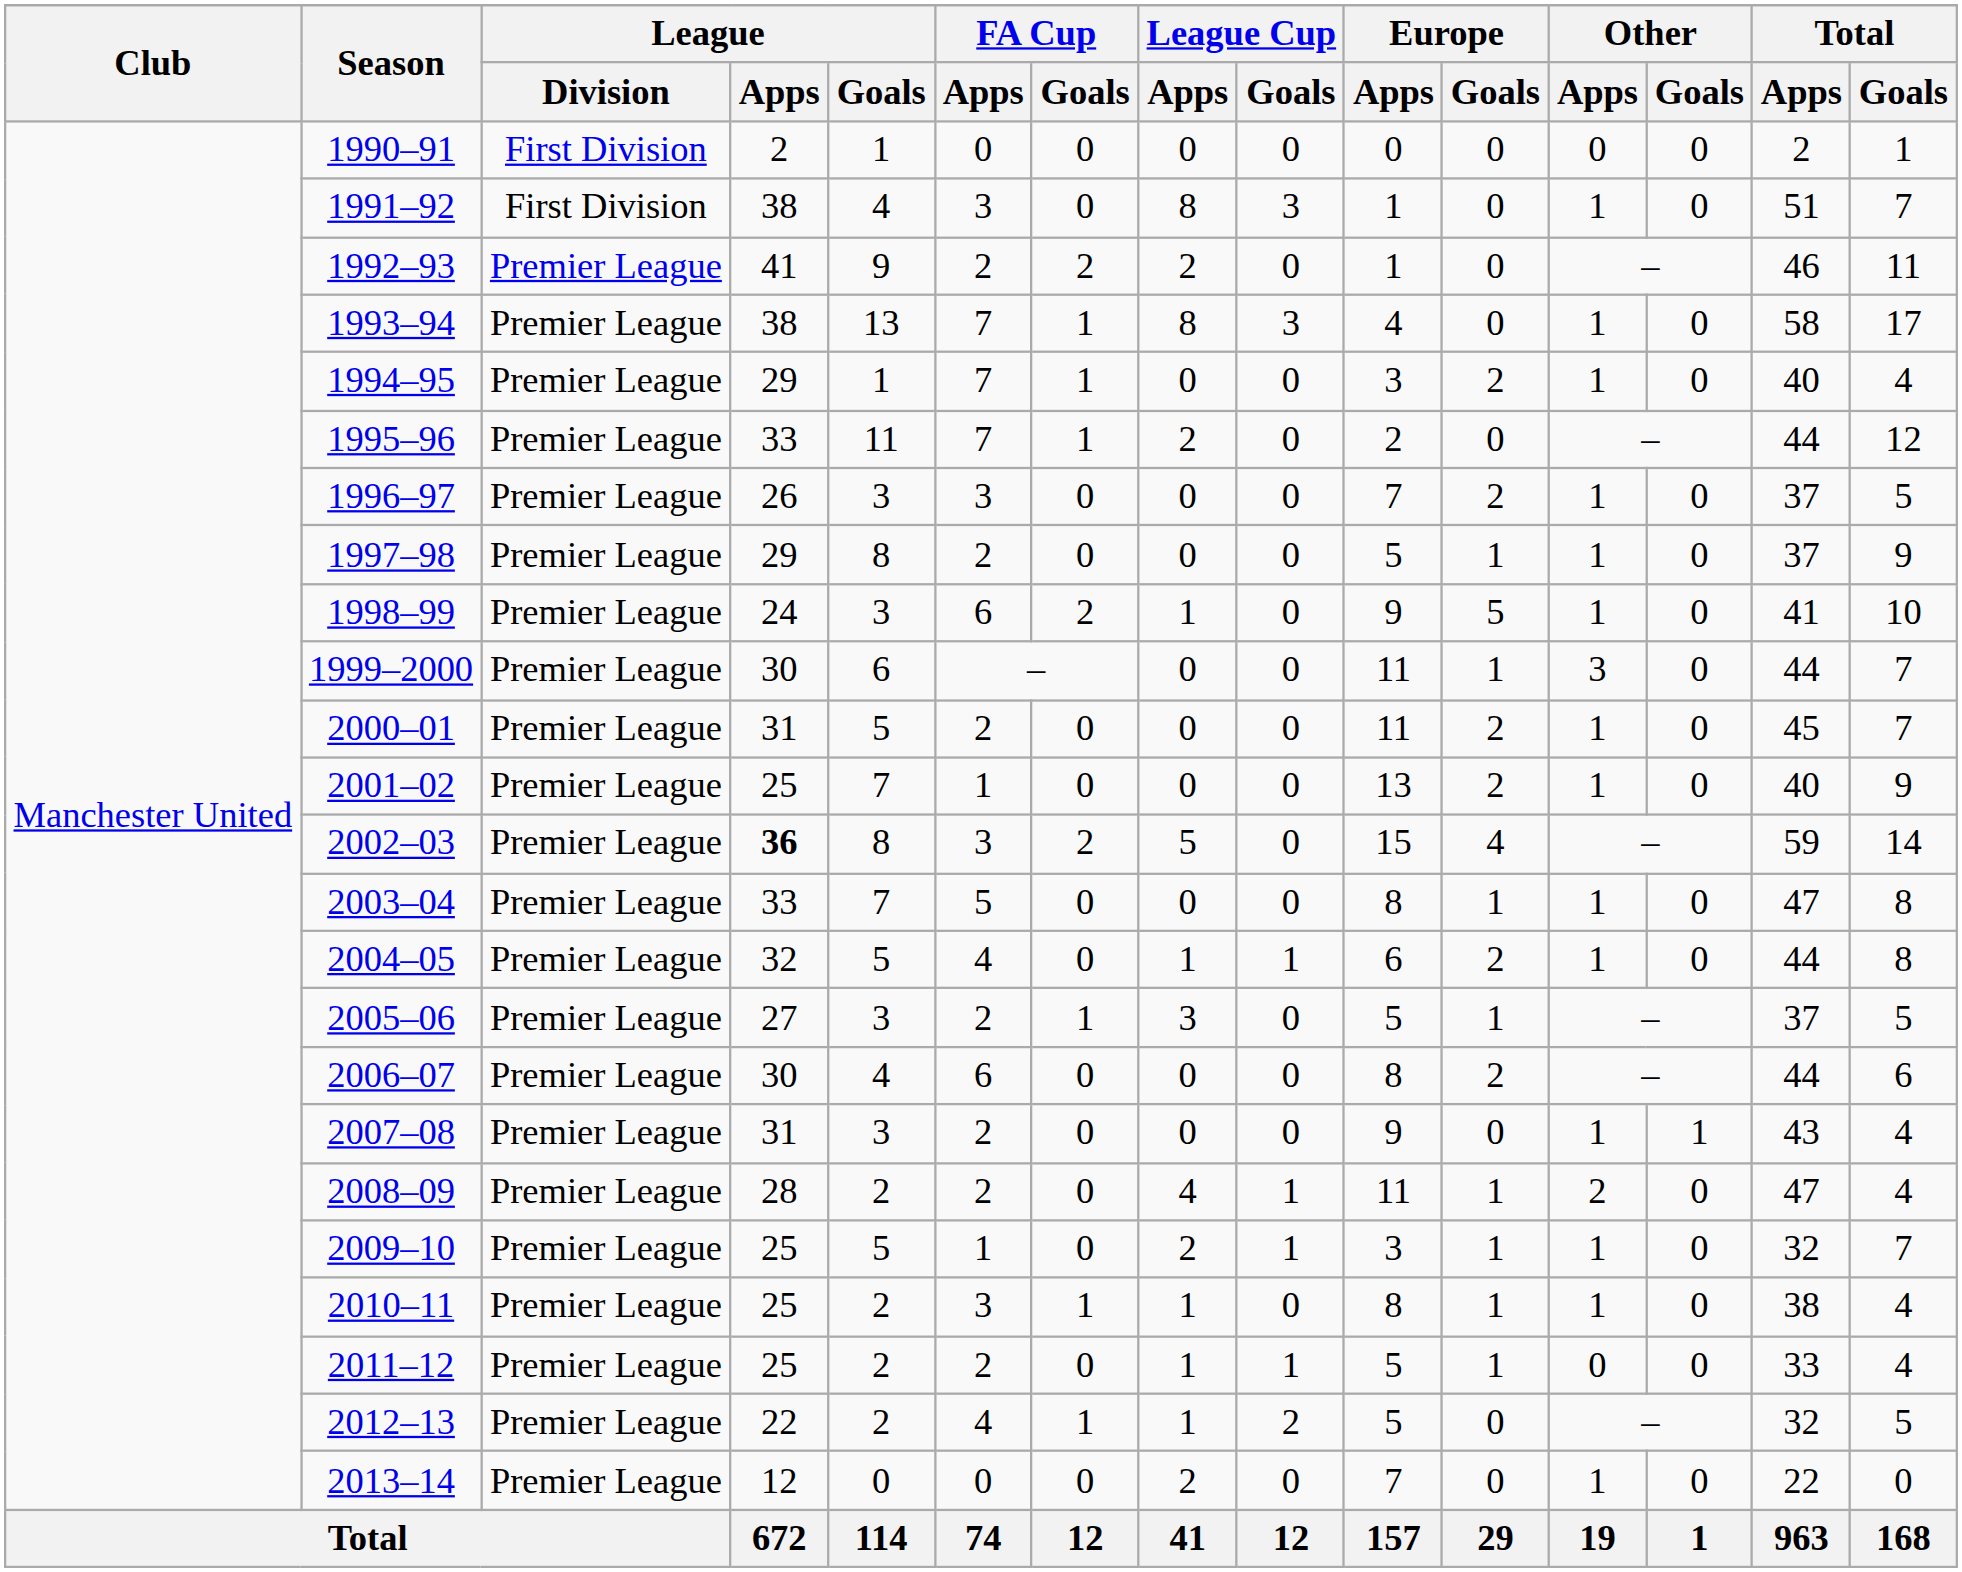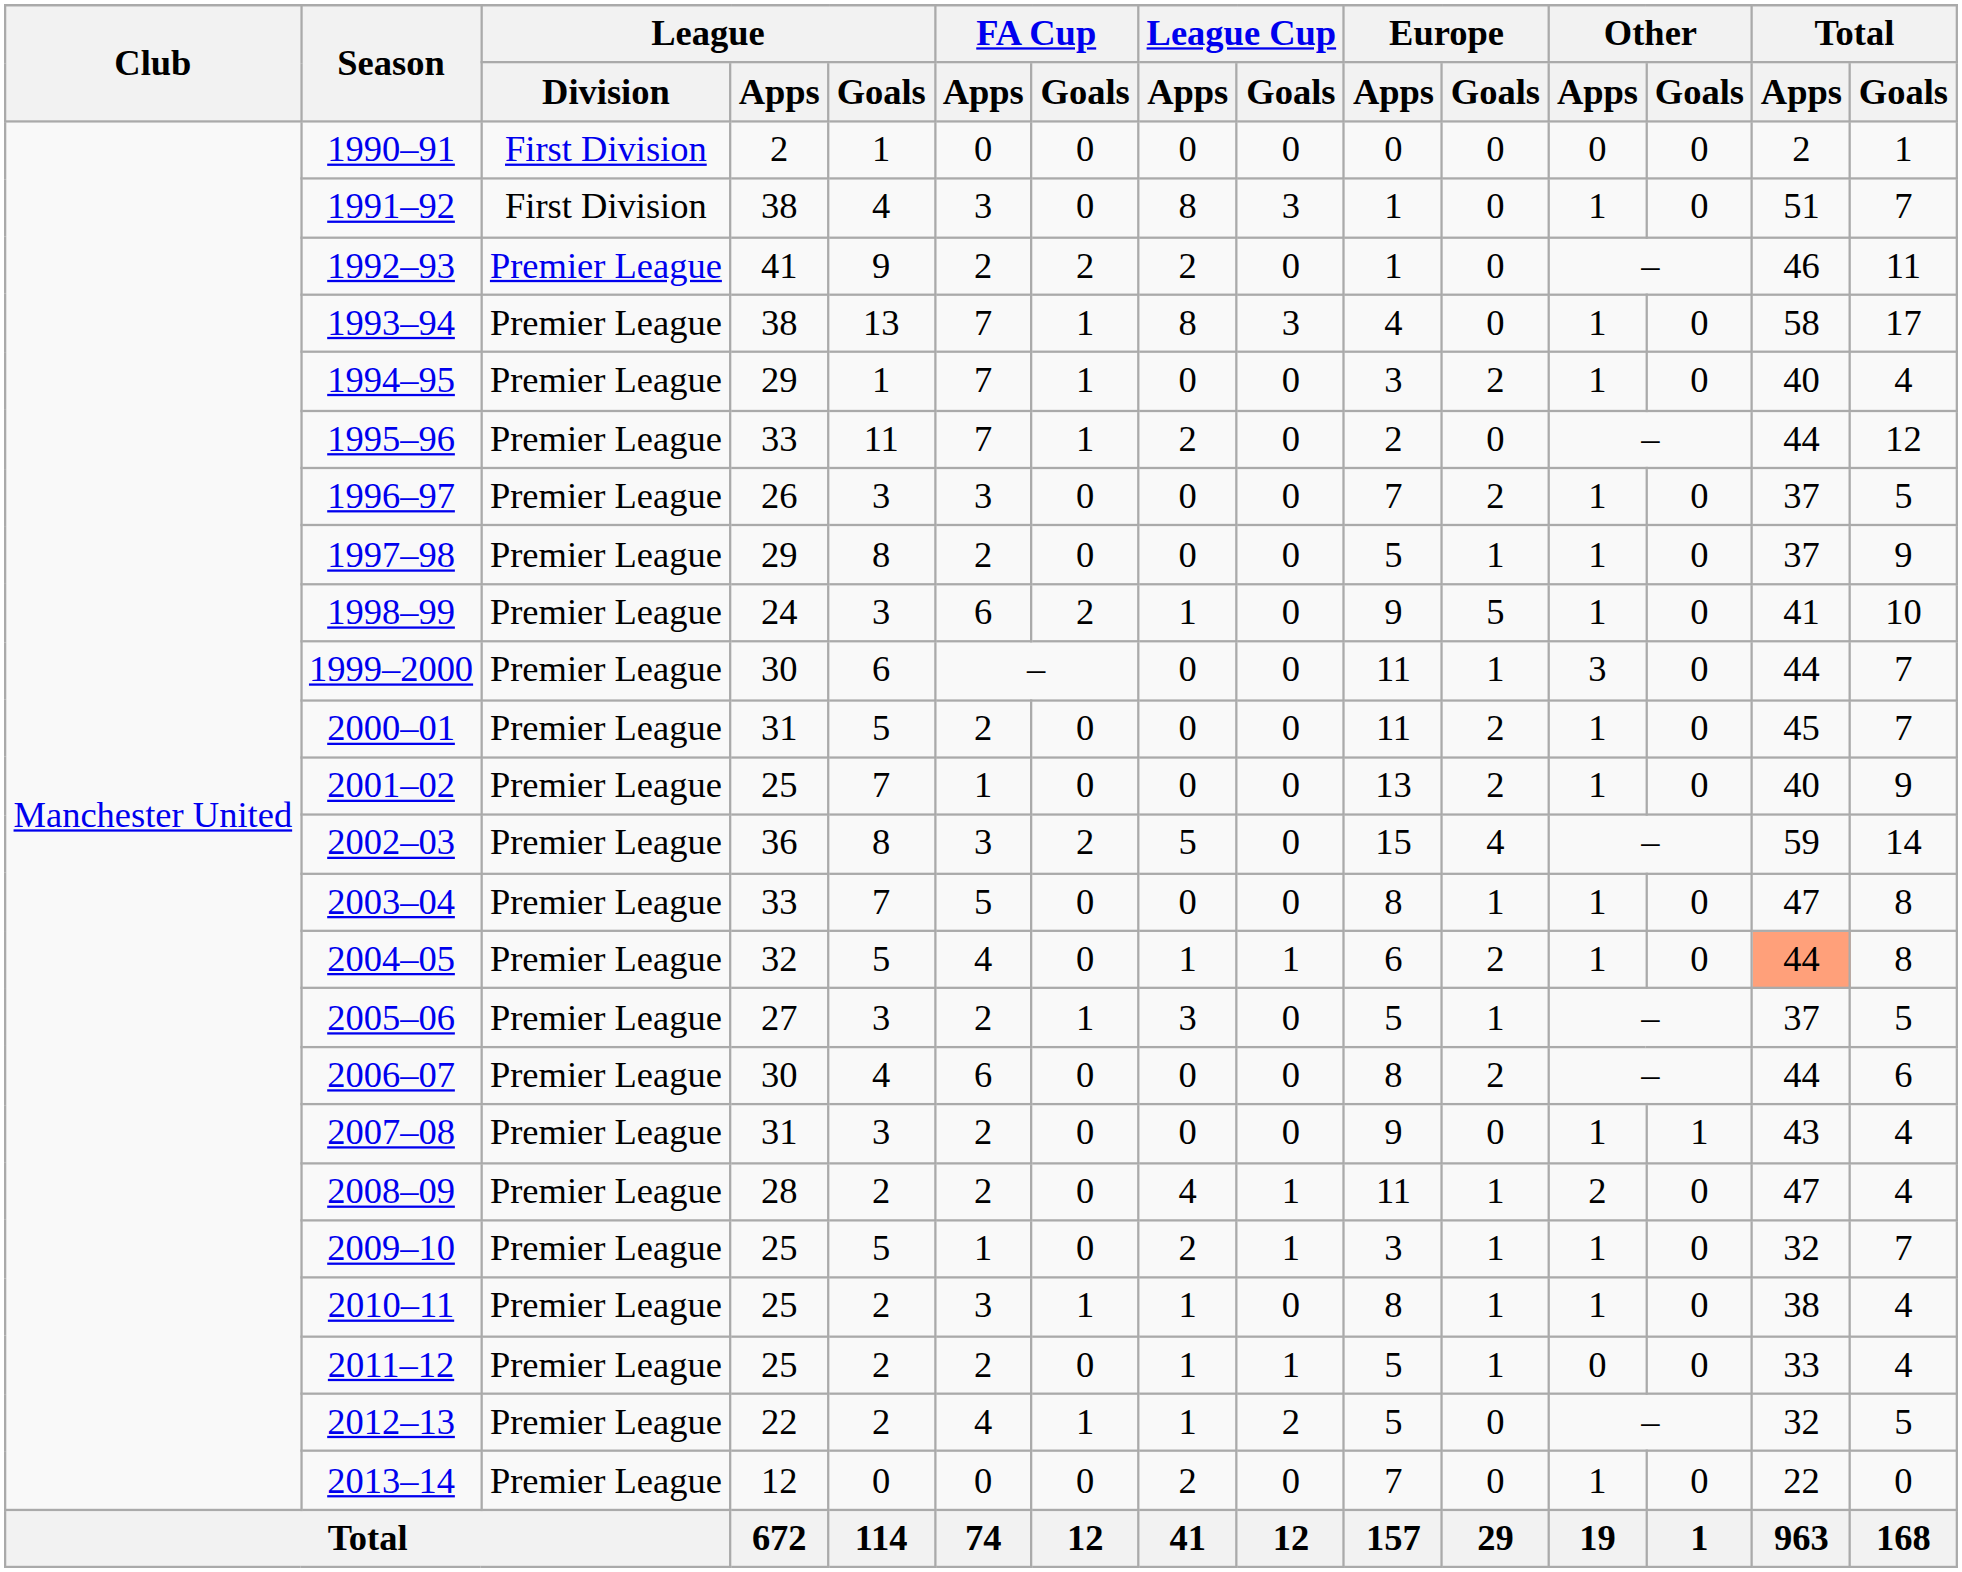2002–03 | League / Apps: bold -> normal
2004–05 | Total / Apps: no background -> lightsalmon background
